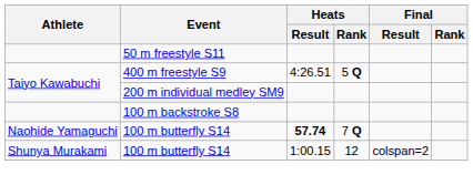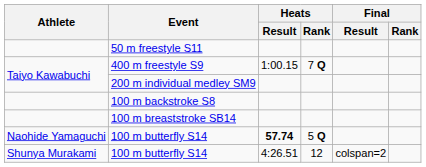400 m freestyle S9 | Heats / Result: 4:26.51 -> 1:00.15
400 m freestyle S9 | Heats / Rank: 5 Q -> 7 Q
+ row: 100 m breaststroke SB14
Naohide Yamaguchi / 100 m butterfly S14 | Heats / Rank: 7 Q -> 5 Q
Shunya Murakami / 100 m butterfly S14 | Heats / Result: 1:00.15 -> 4:26.51
